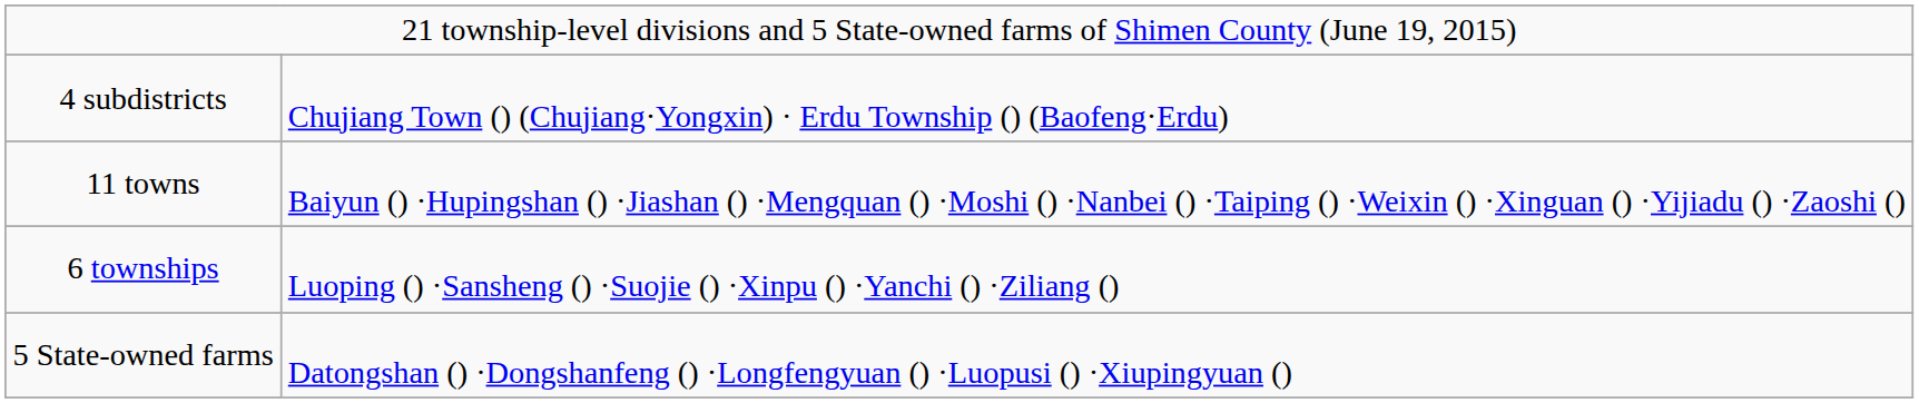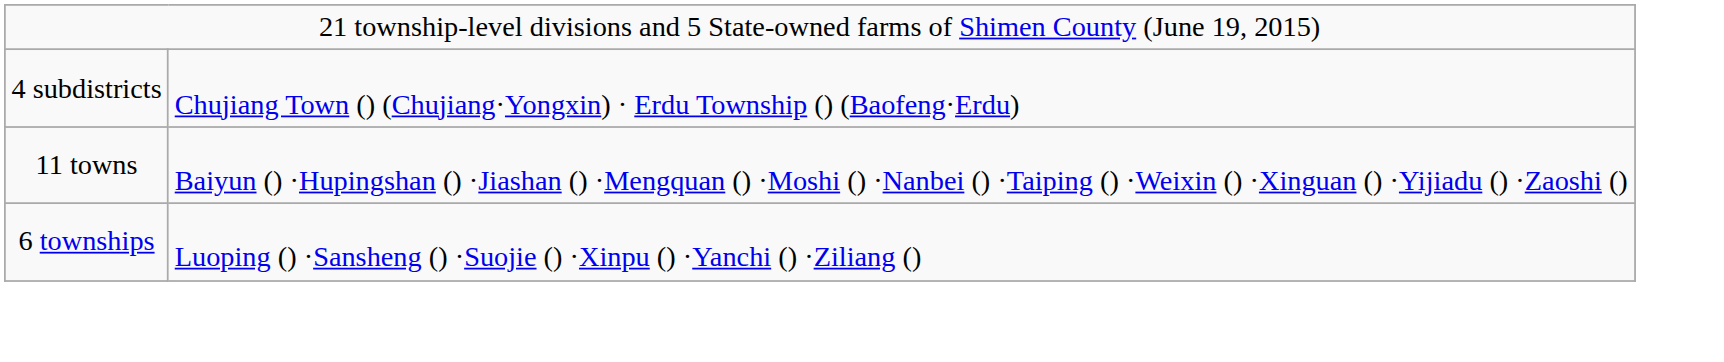- row: 5 State-owned farms | Datongshan () ·Dongshanfeng () ·Longfengyuan () ·Luopusi () ·Xiupingyuan ()
